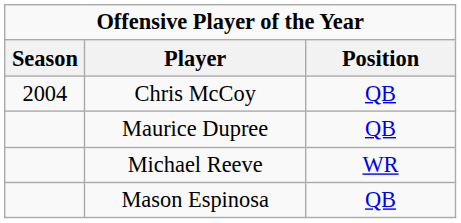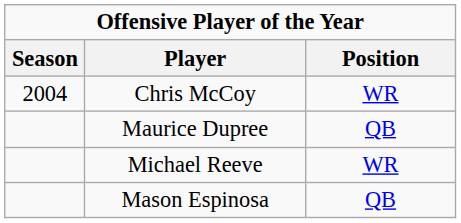Chris McCoy | Position: QB -> WR
